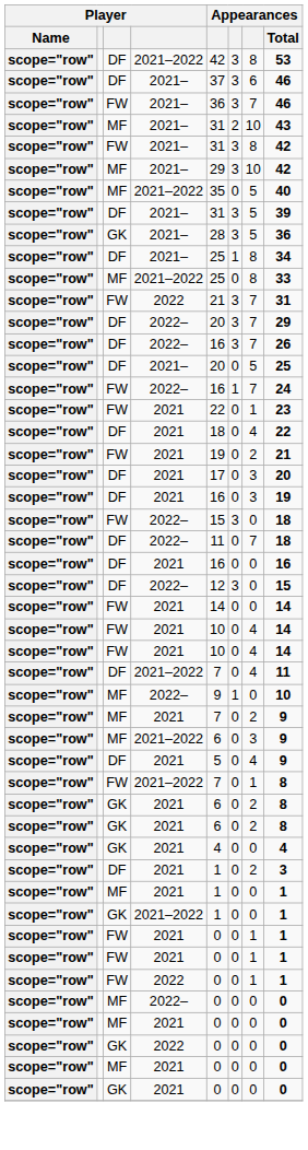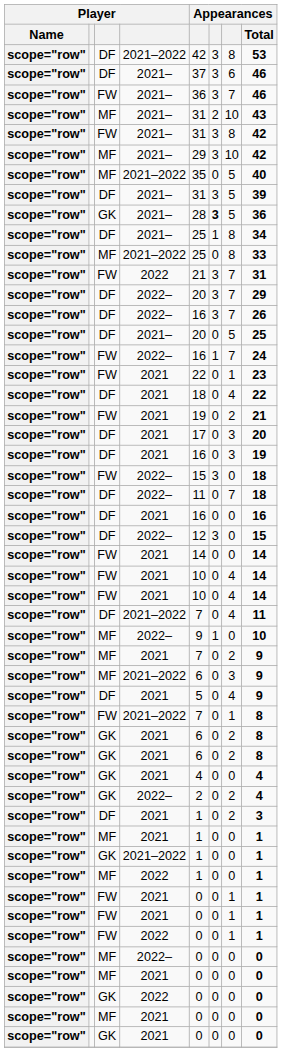GK / 2021– | column 6: normal -> bold
+ row: scope="row" | GK | 2022– | 2 | 0 | 2 | 4
+ row: scope="row" | MF | 2022 | 1 | 0 | 0 | 1
